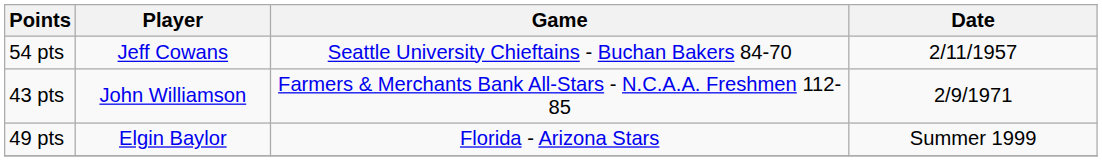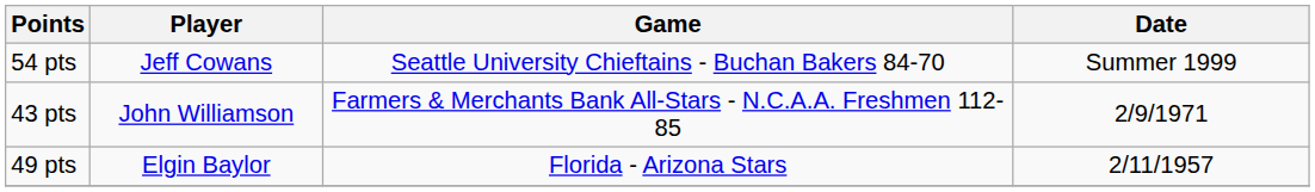54 pts | Date: 2/11/1957 -> Summer 1999
49 pts | Date: Summer 1999 -> 2/11/1957
